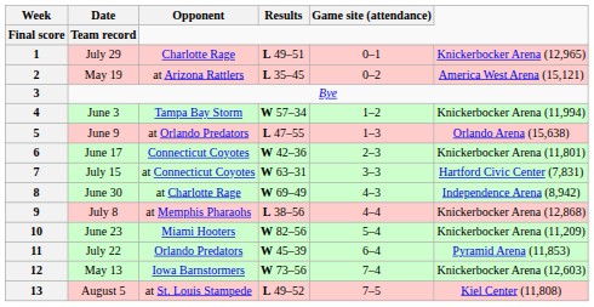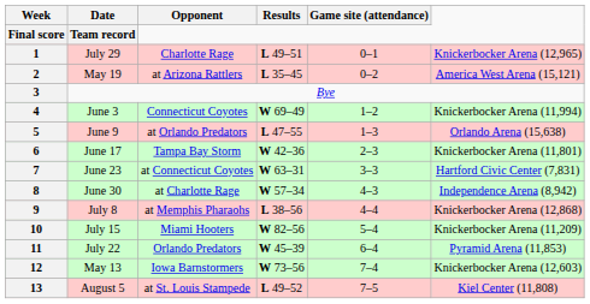4 | Opponent: Tampa Bay Storm -> Connecticut Coyotes
4 | Results: W 57–34 -> W 69–49
6 | Opponent: Connecticut Coyotes -> Tampa Bay Storm
7 | Date / Team record: July 15 -> June 23
8 | Results: W 69–49 -> W 57–34
10 | Date / Team record: June 23 -> July 15
